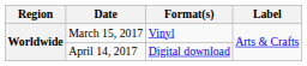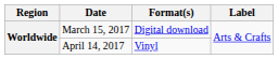March 15, 2017 | Format(s): Vinyl -> Digital download
April 14, 2017 | Format(s): Digital download -> Vinyl
